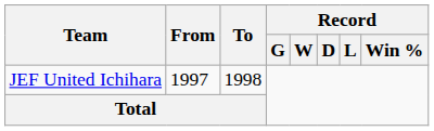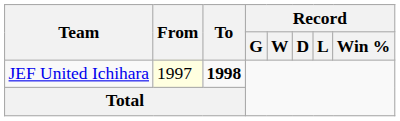JEF United Ichihara | From: no background -> lightyellow background
JEF United Ichihara | To: normal -> bold
